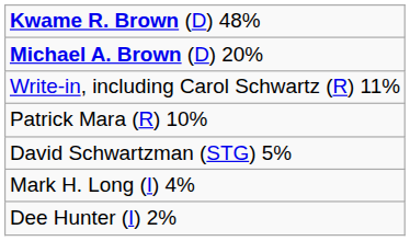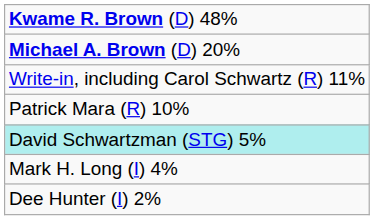row 5 | column 1: no background -> paleturquoise background
